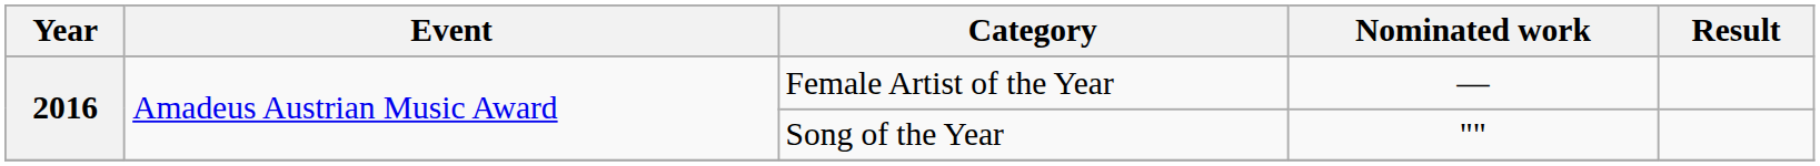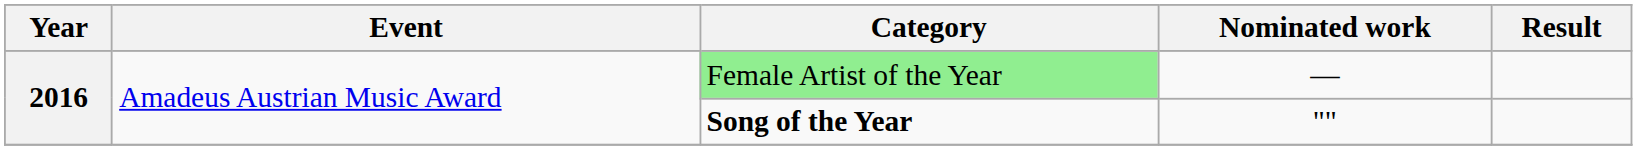Female Artist of the Year | Category: no background -> lightgreen background
Song of the Year | Category: normal -> bold
